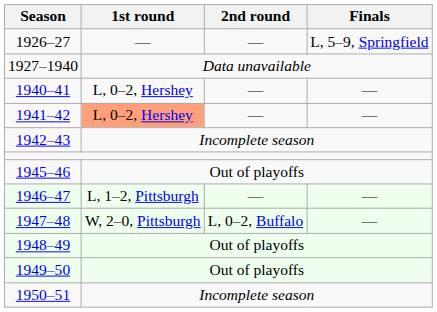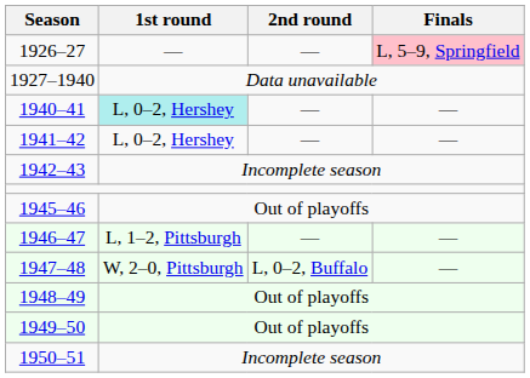1926–27 | Finals: no background -> pink background
1940–41 | 1st round: no background -> paleturquoise background
1941–42 | 1st round: lightsalmon background -> no background
